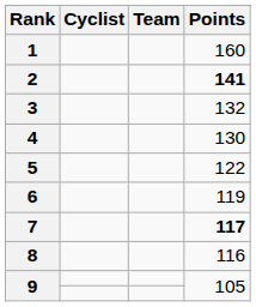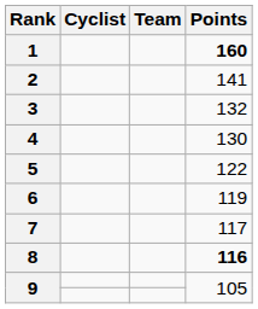1 | Points: normal -> bold
2 | Points: bold -> normal
7 | Points: bold -> normal
8 | Points: normal -> bold
